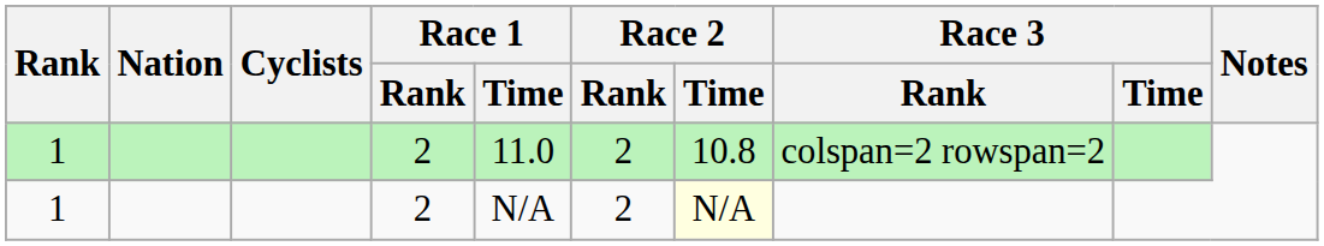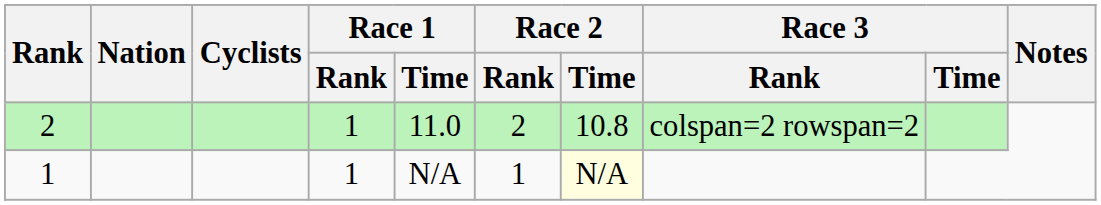row 3 | Rank: 1 -> 2
row 3 | Race 1 / Rank: 2 -> 1
row 4 | Race 1 / Rank: 2 -> 1
row 4 | Race 2 / Rank: 2 -> 1
